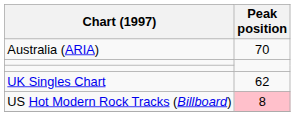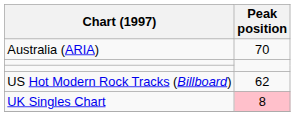row 5 | Chart (1997): UK Singles Chart -> US Hot Modern Rock Tracks (Billboard)
row 6 | Chart (1997): US Hot Modern Rock Tracks (Billboard) -> UK Singles Chart
